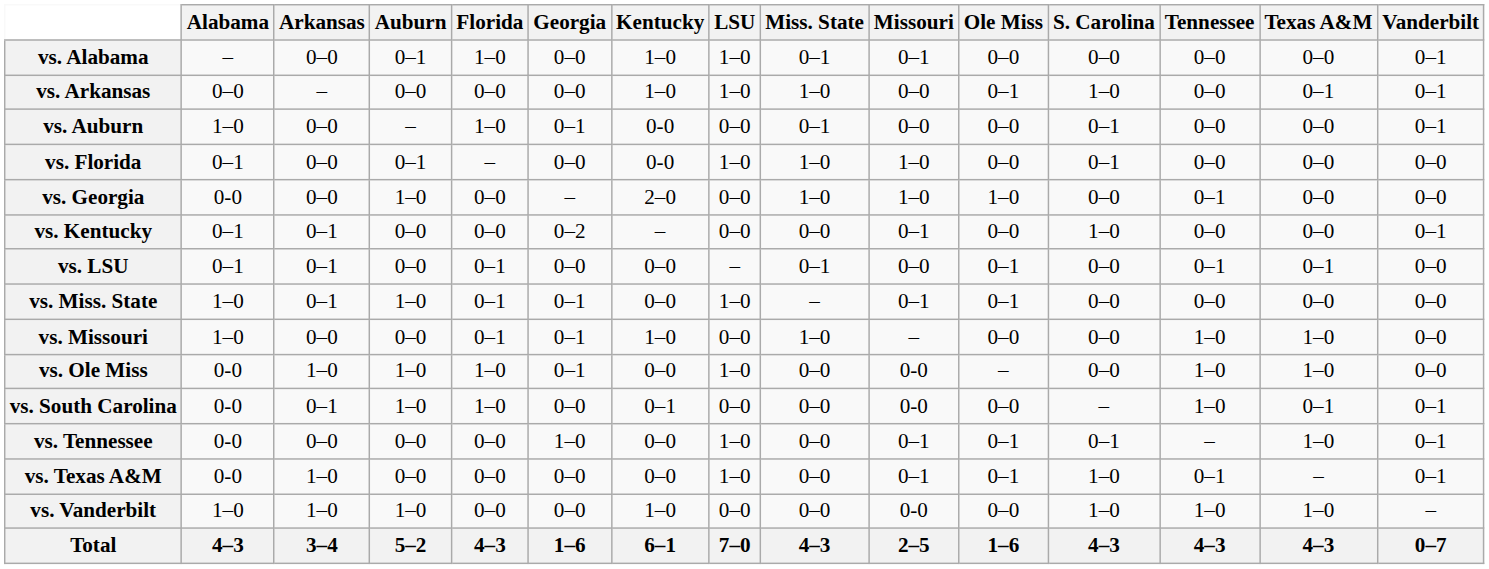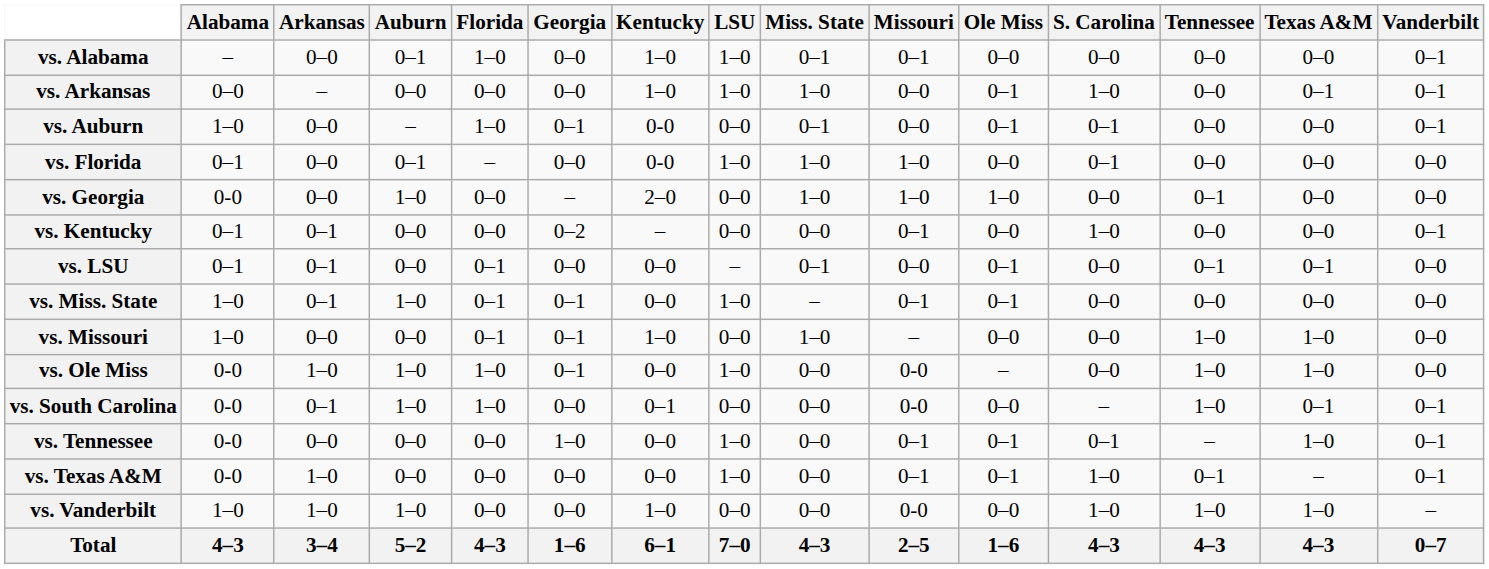vs. Auburn | Ole Miss: 0–0 -> 0–1
